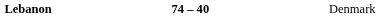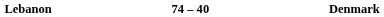Lebanon | column 3: normal -> bold
